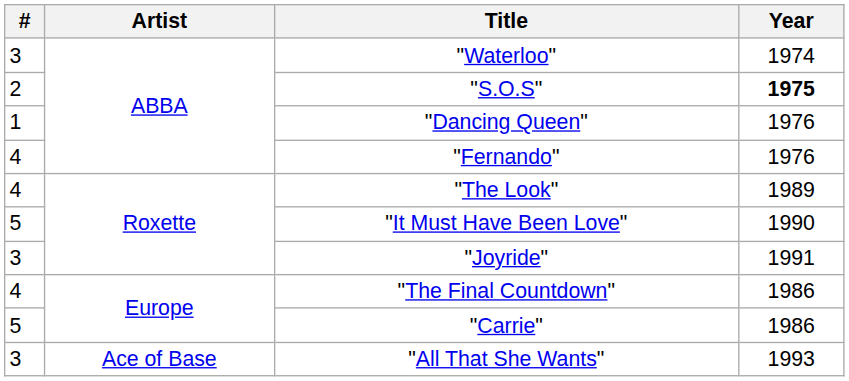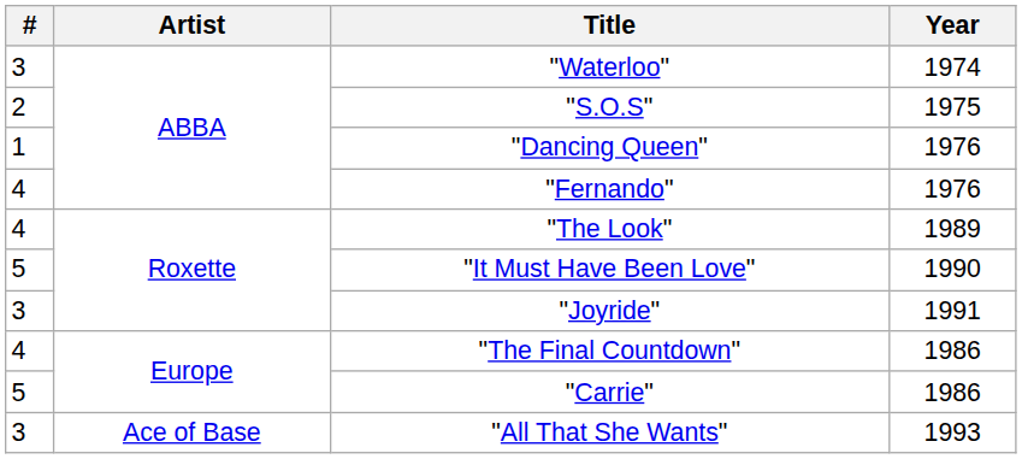"S.O.S" | Year: bold -> normal
